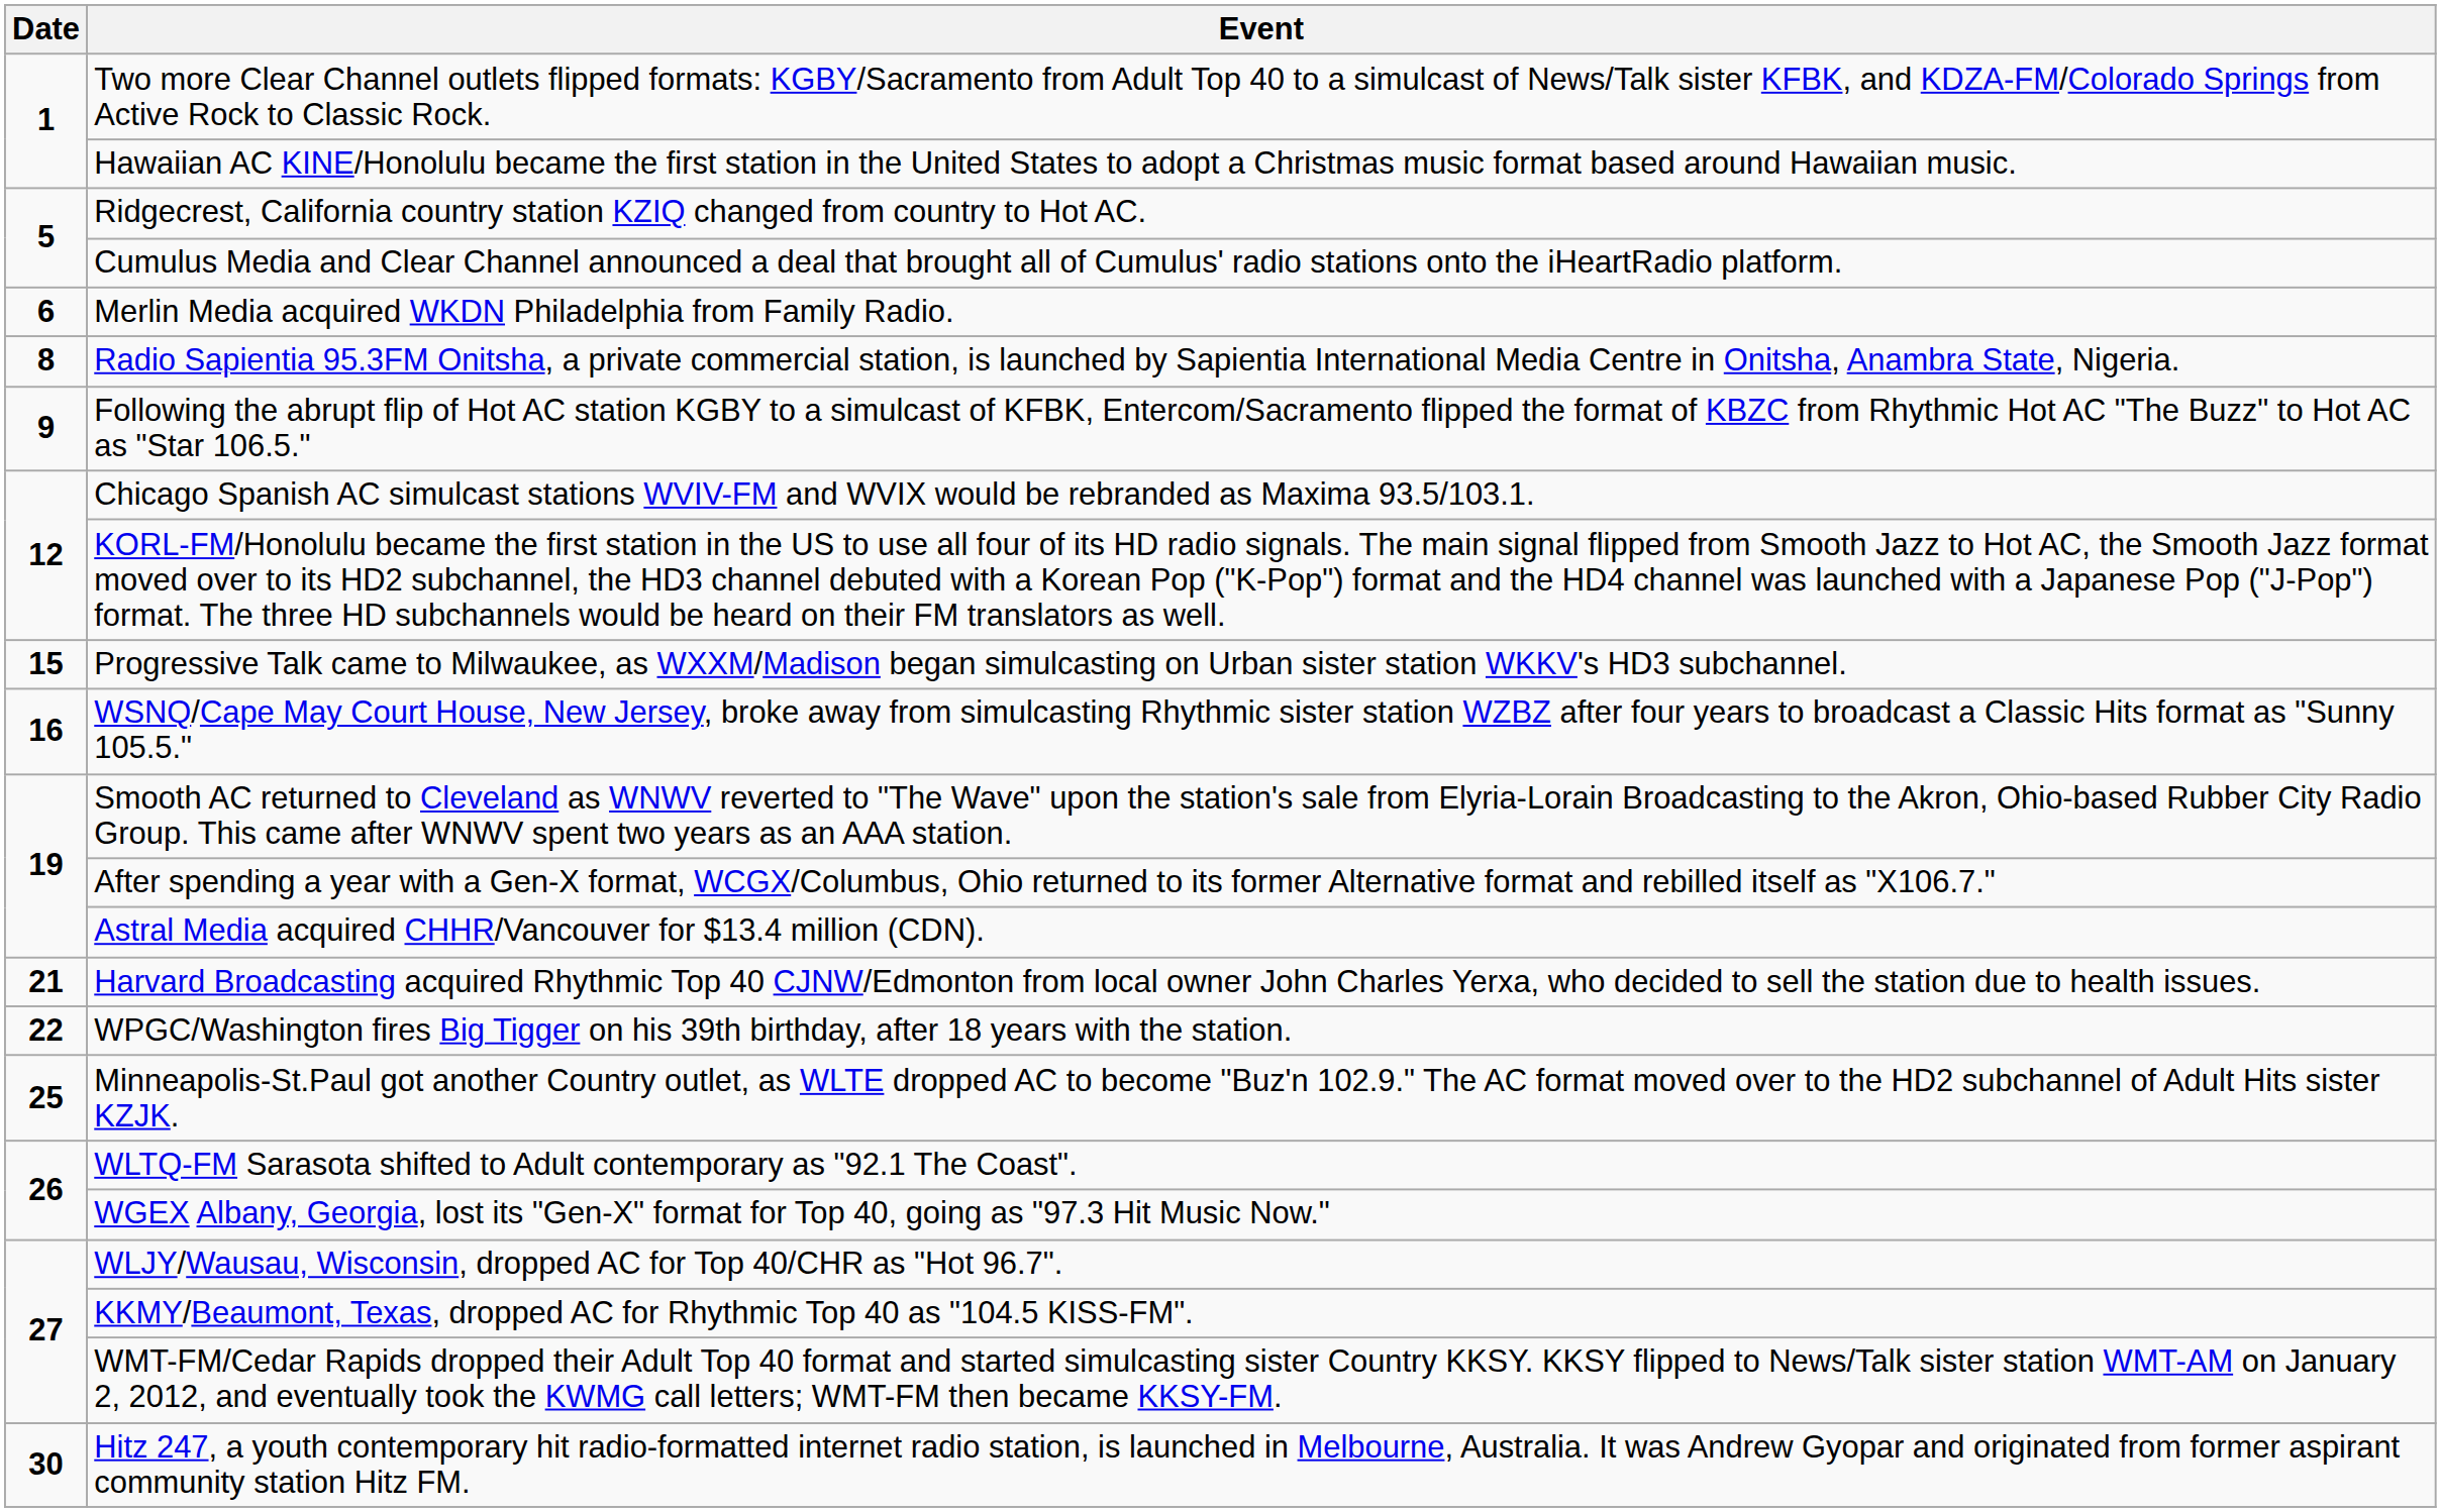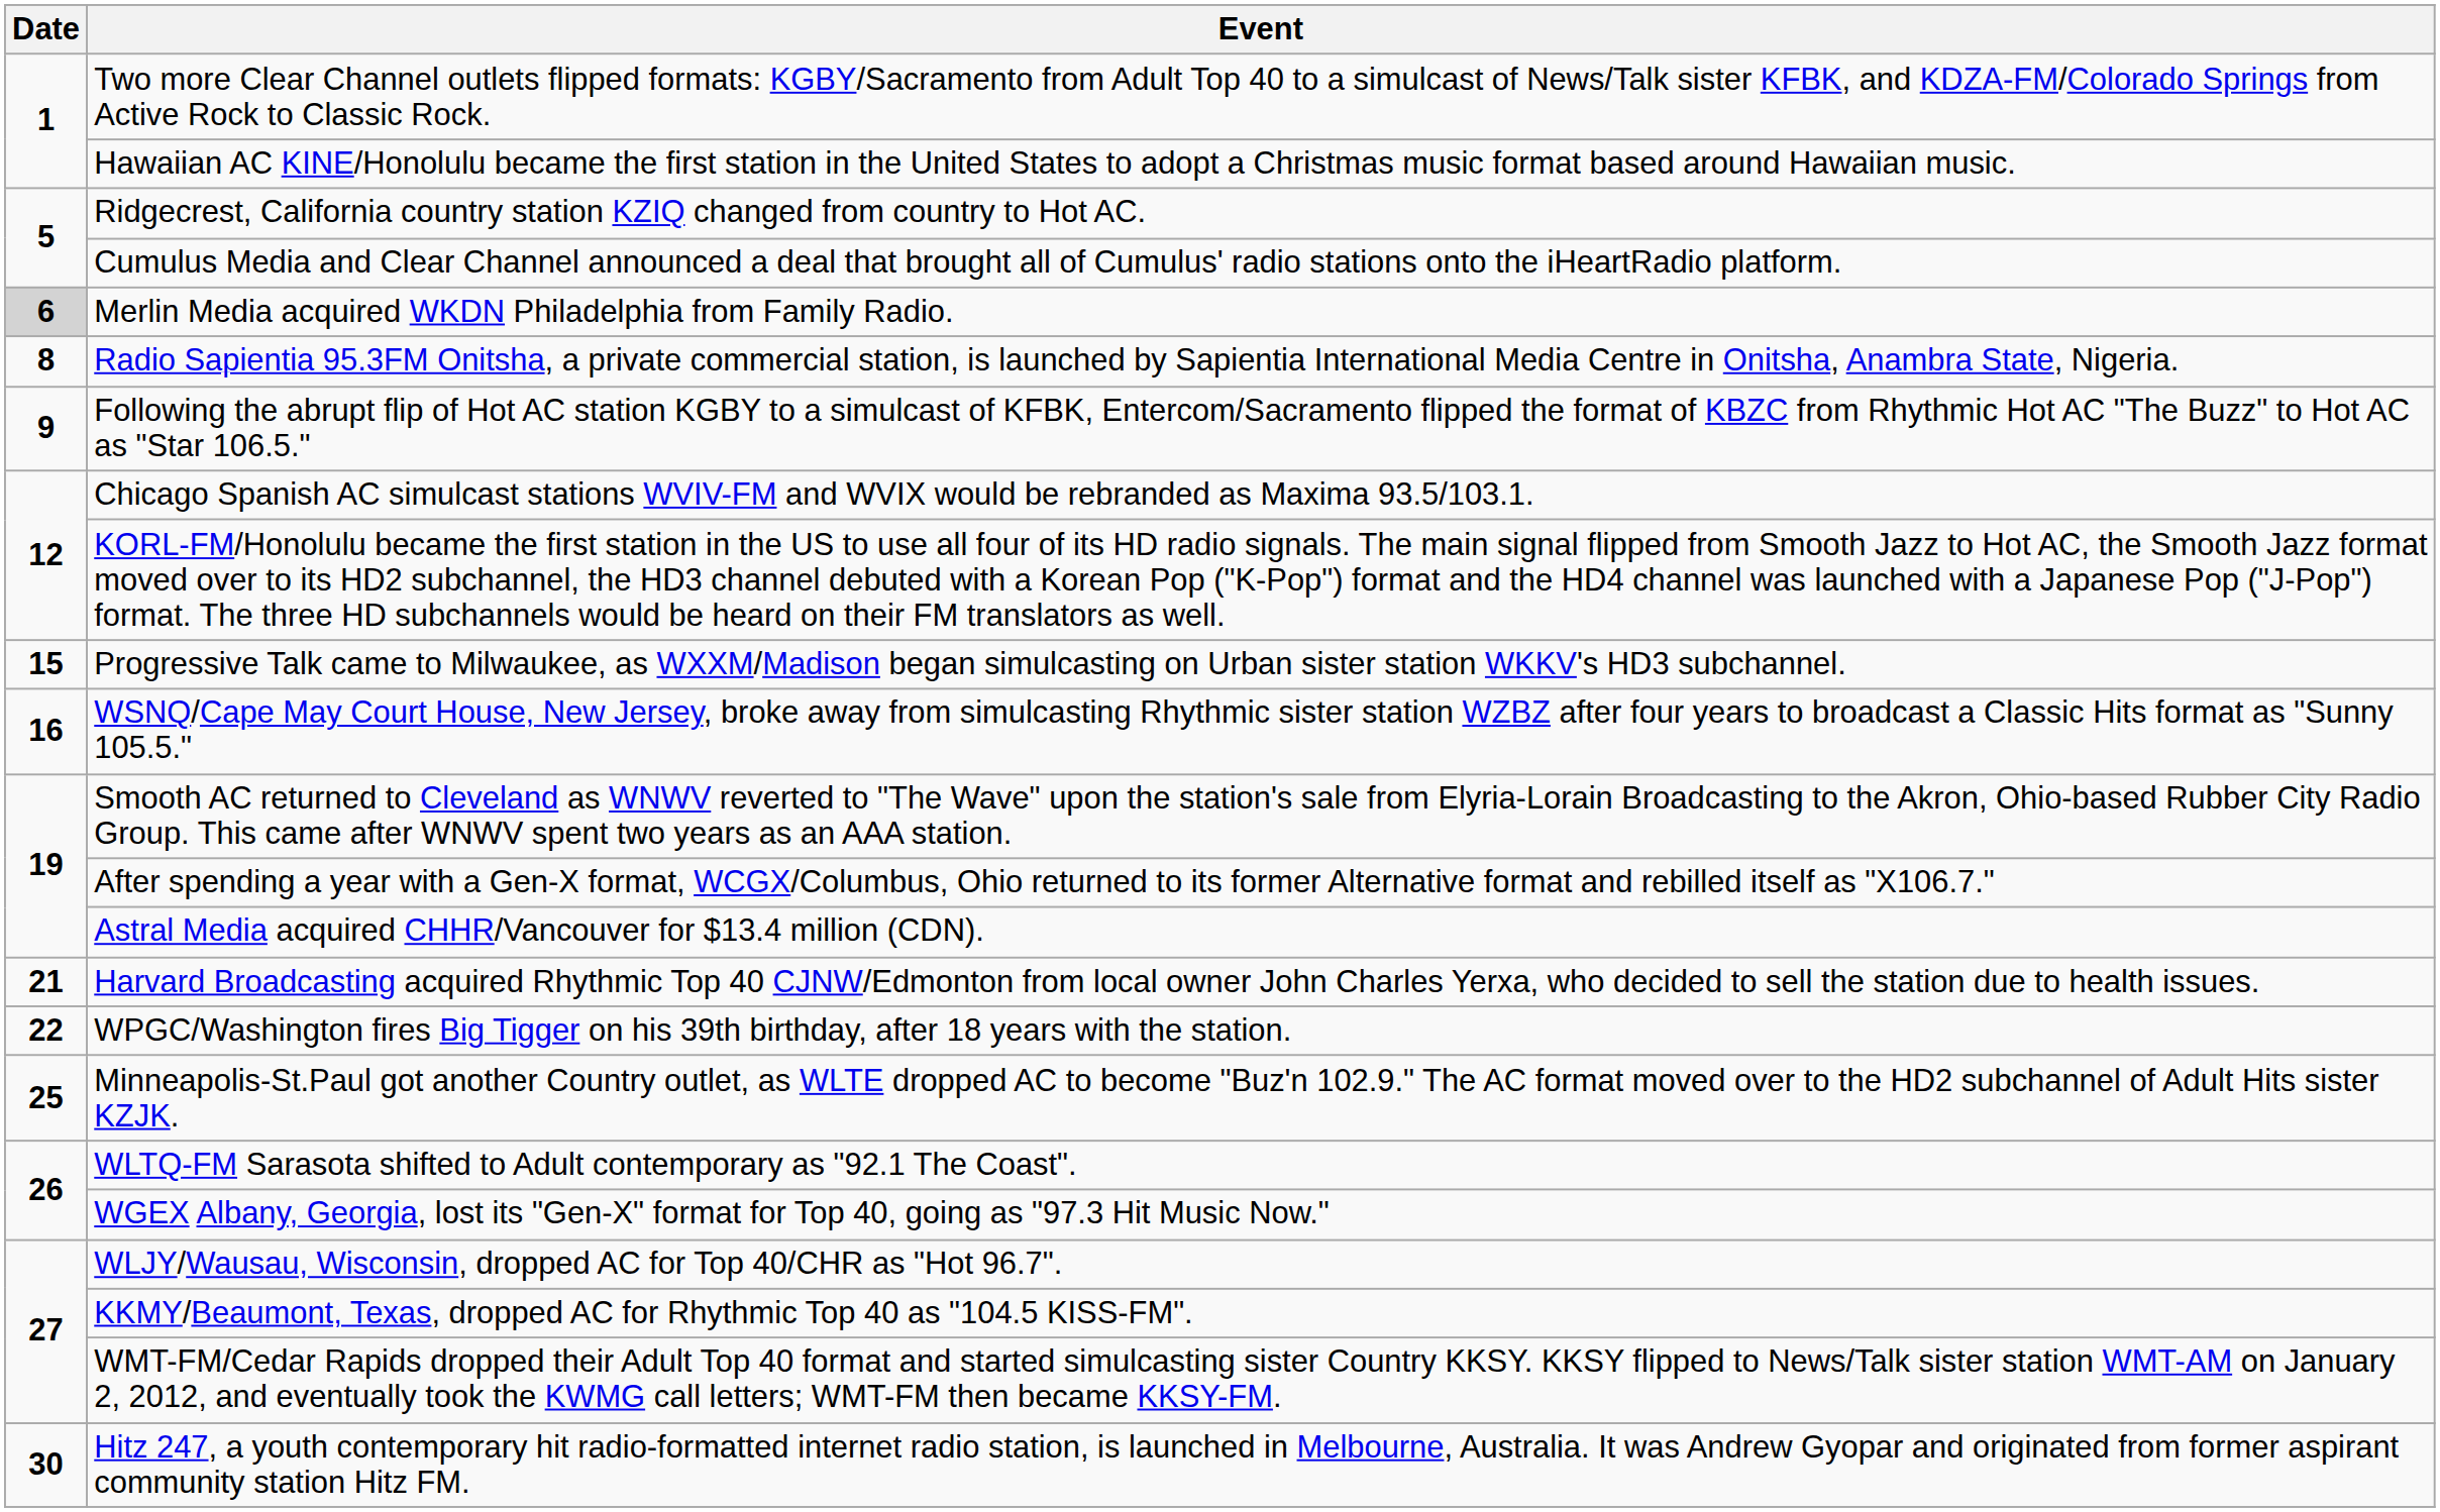Merlin Media acquired WKDN Philadelphia from Family Radio. | Date: no background -> lightgrey background
